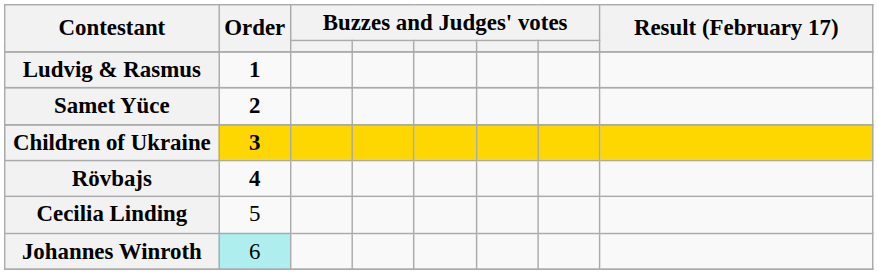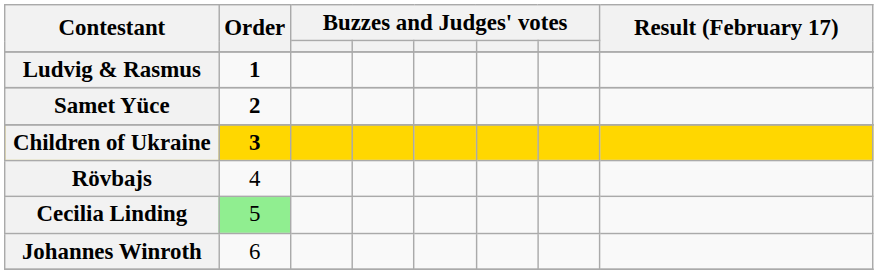Rövbajs | Order: bold -> normal
Cecilia Linding | Order: no background -> lightgreen background
Johannes Winroth | Order: paleturquoise background -> no background
